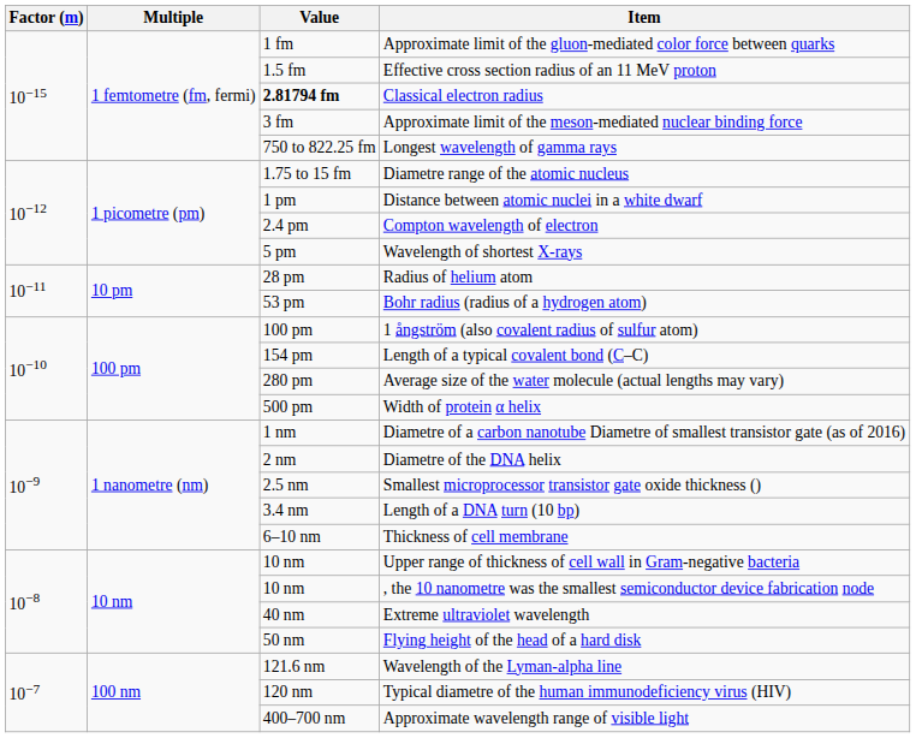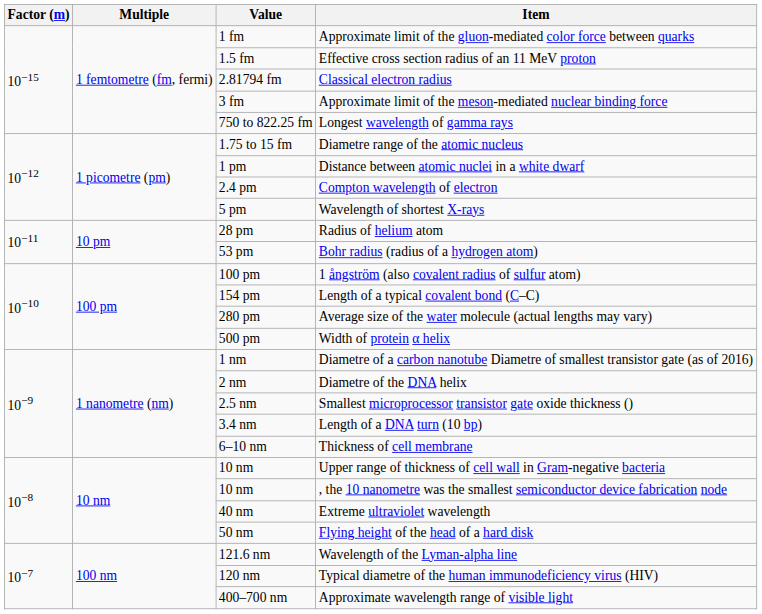Classical electron radius | Value: bold -> normal
